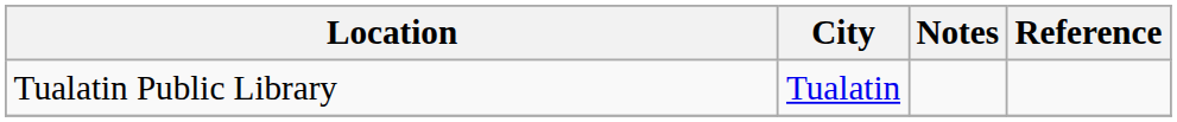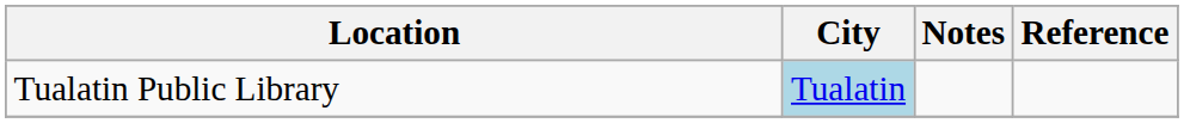Tualatin Public Library | City: no background -> lightblue background
